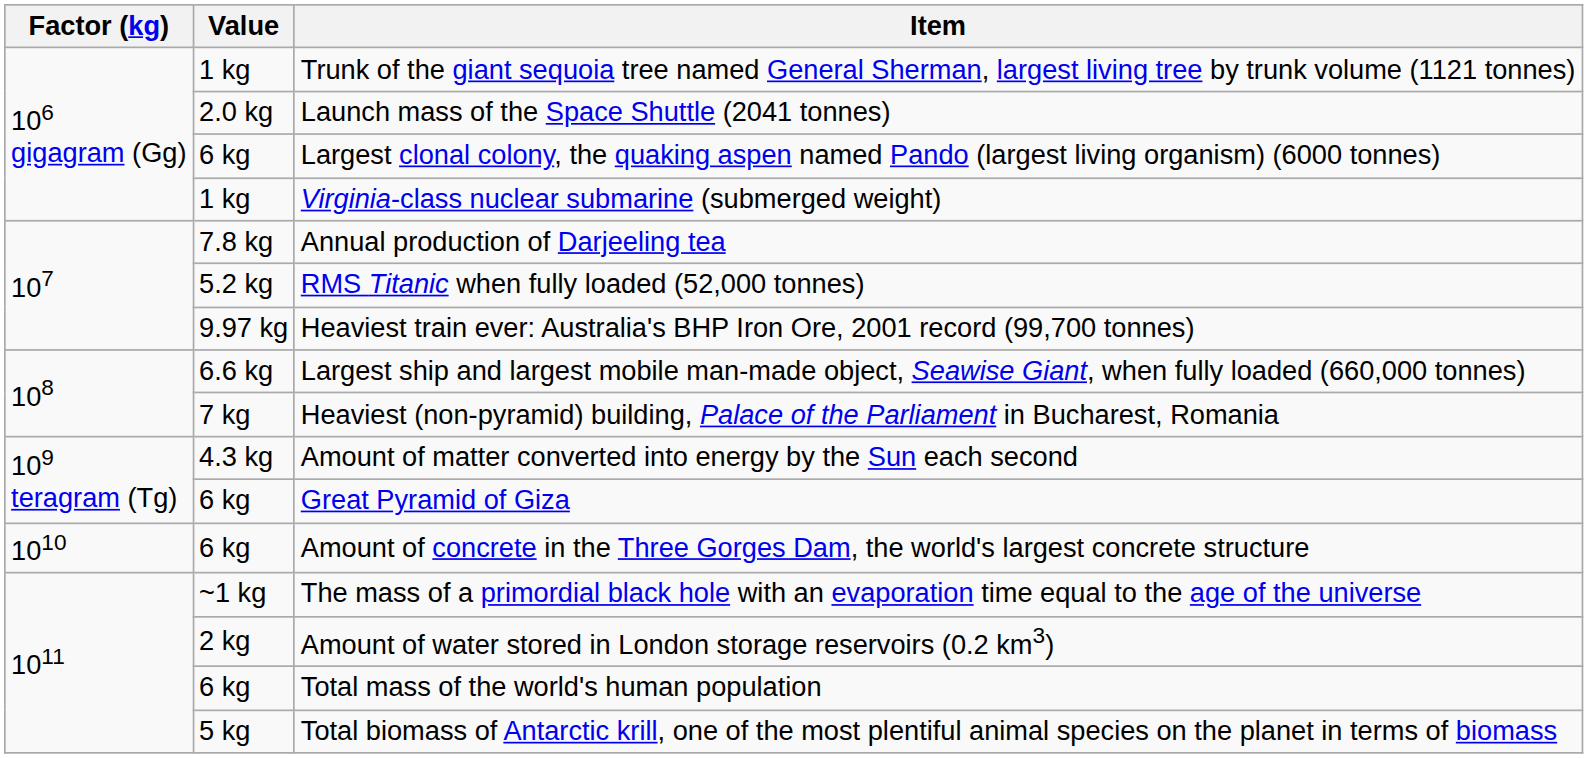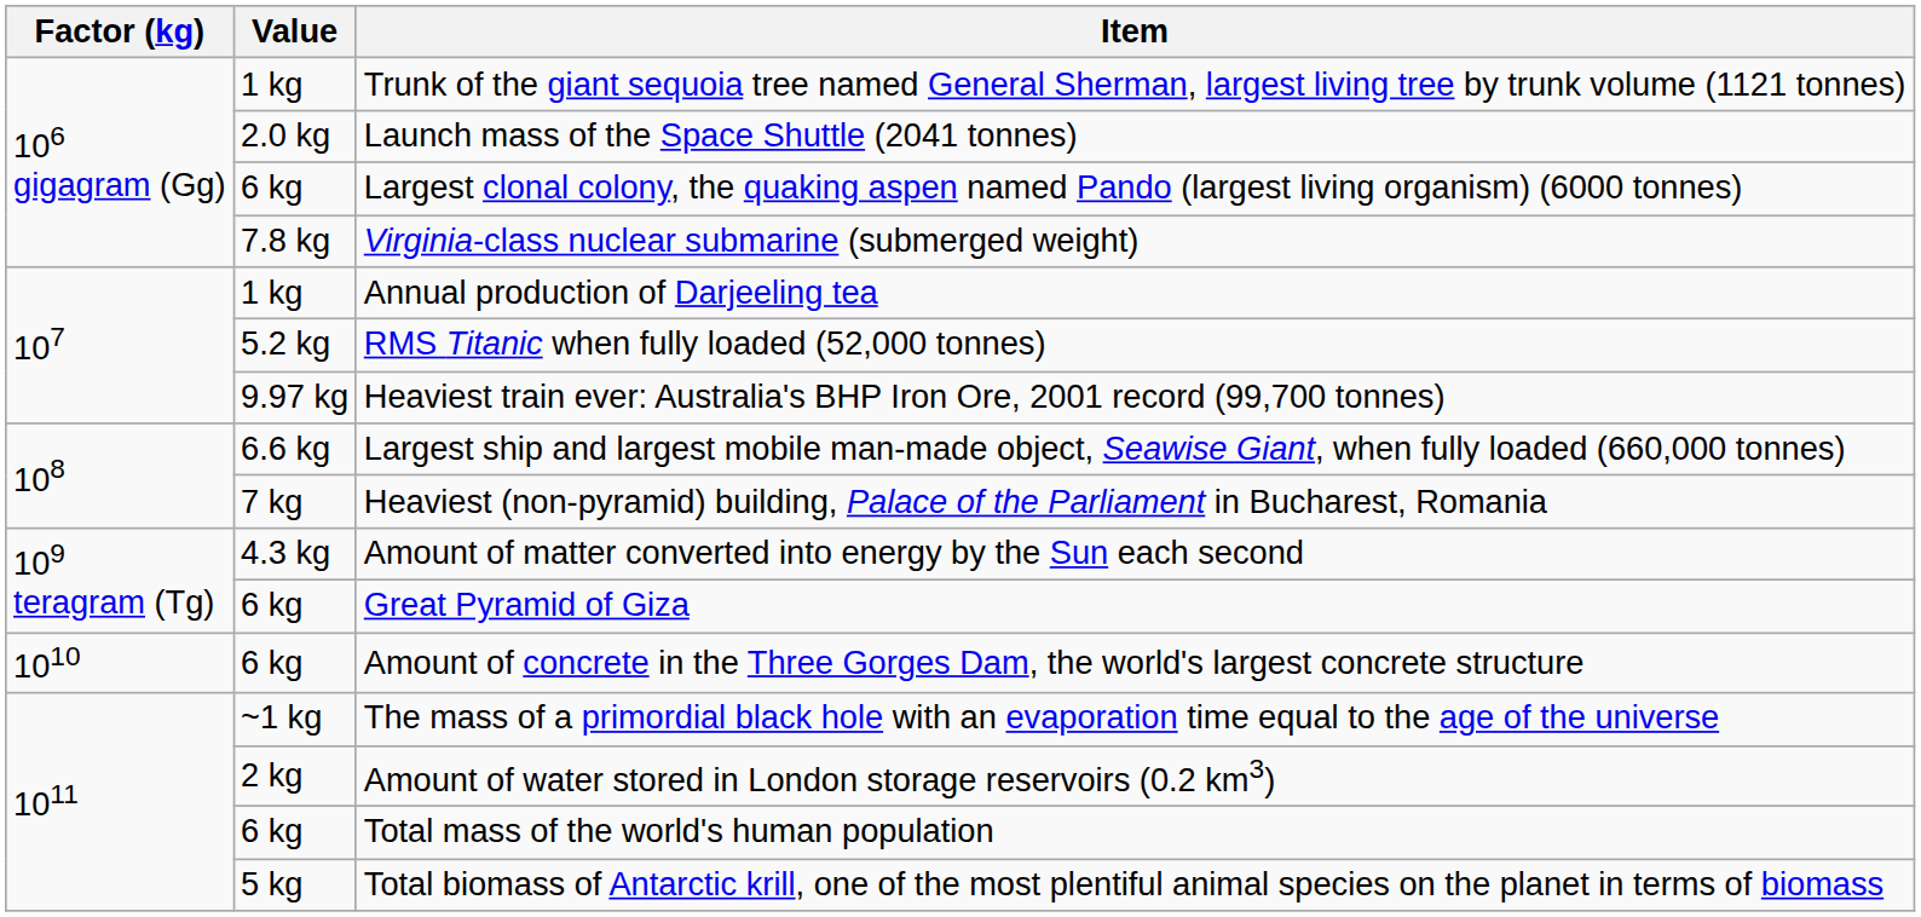Virginia-class nuclear submarine (submerged weight) | Value: 1 kg -> 7.8 kg
Annual production of Darjeeling tea | Value: 7.8 kg -> 1 kg
